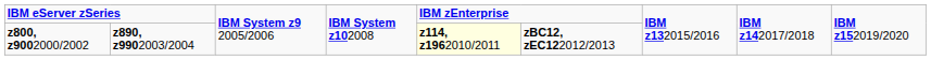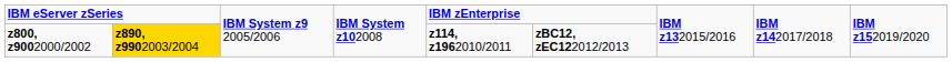z800, z9002000/2002 | column 2: no background -> gold background
z800, z9002000/2002 | column 5: lightyellow background -> no background
